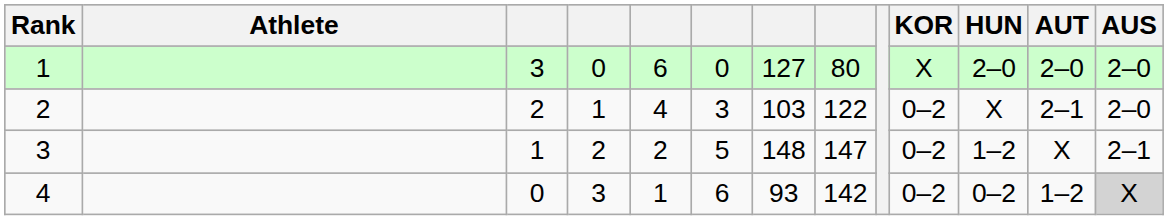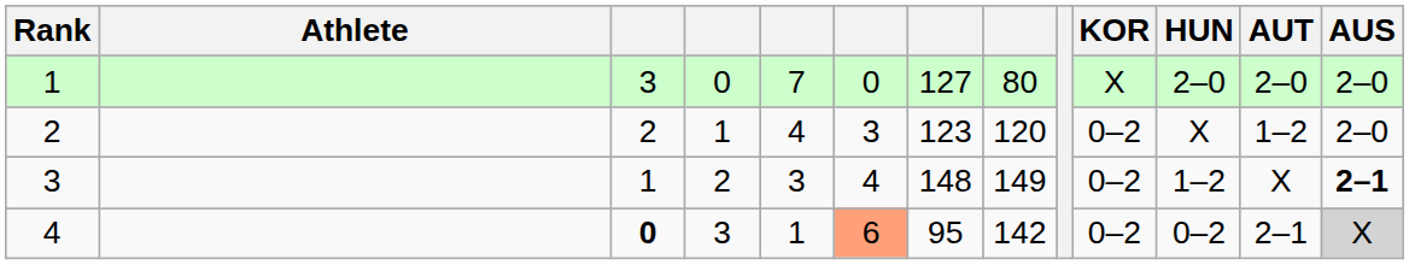row 2 | column 5: 6 -> 7
row 3 | column 7: 103 -> 123
row 3 | column 8: 122 -> 120
row 3 | AUT: 2–1 -> 1–2
row 4 | column 5: 2 -> 3
row 4 | column 6: 5 -> 4
row 4 | column 8: 147 -> 149
row 4 | AUS: normal -> bold
row 5 | column 3: normal -> bold
row 5 | column 6: no background -> lightsalmon background
row 5 | column 7: 93 -> 95
row 5 | AUT: 1–2 -> 2–1
